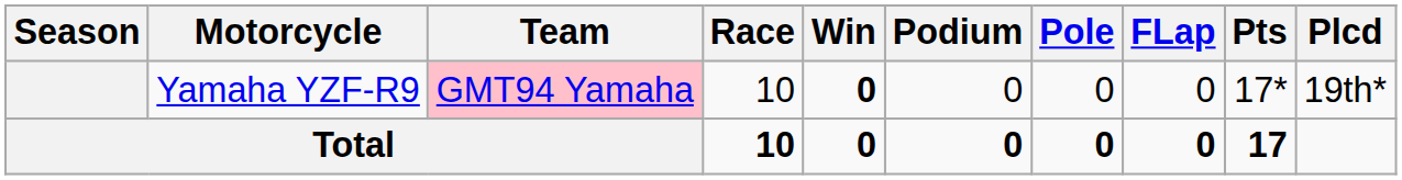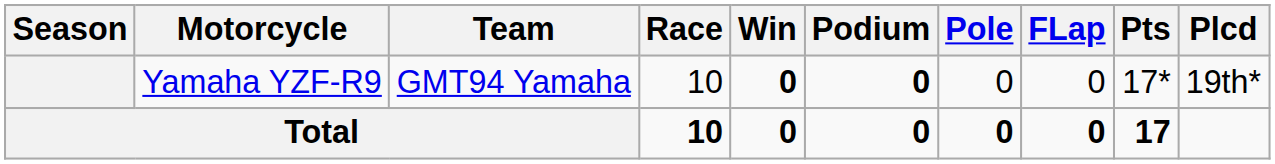row 2 | Team: pink background -> no background
row 2 | Podium: normal -> bold
